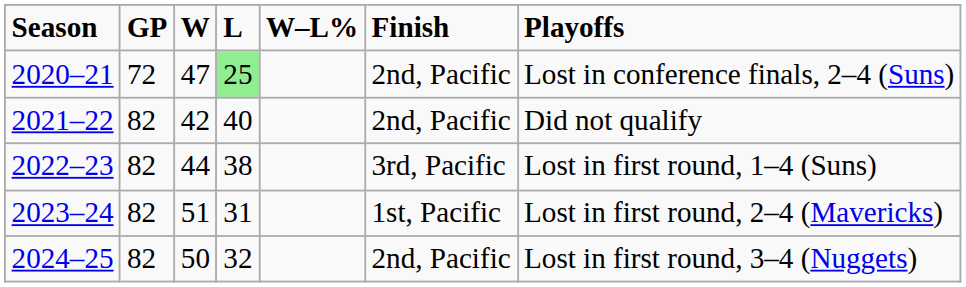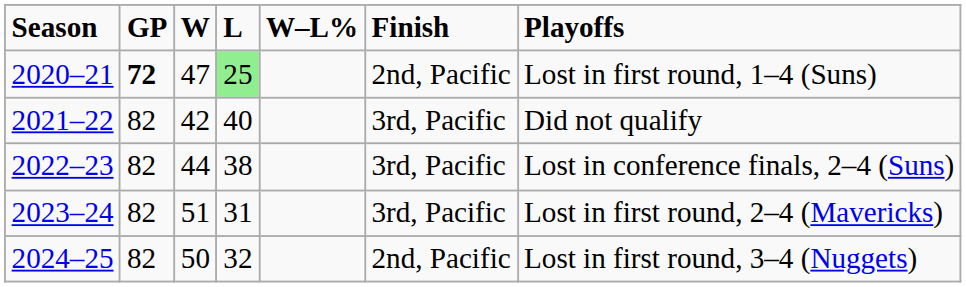2020–21 | column 2: normal -> bold
2020–21 | column 7: Lost in conference finals, 2–4 (Suns) -> Lost in first round, 1–4 (Suns)
2021–22 | column 6: 2nd, Pacific -> 3rd, Pacific
2022–23 | column 7: Lost in first round, 1–4 (Suns) -> Lost in conference finals, 2–4 (Suns)
2023–24 | column 6: 1st, Pacific -> 3rd, Pacific
